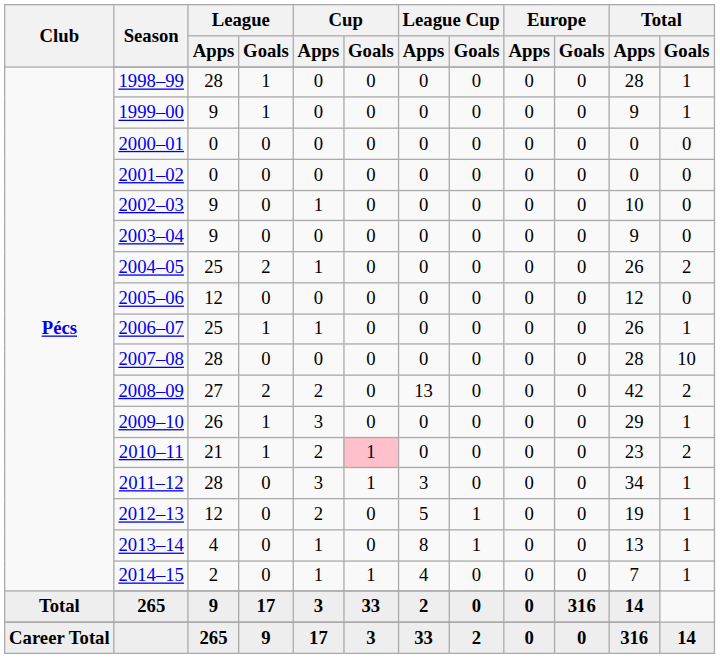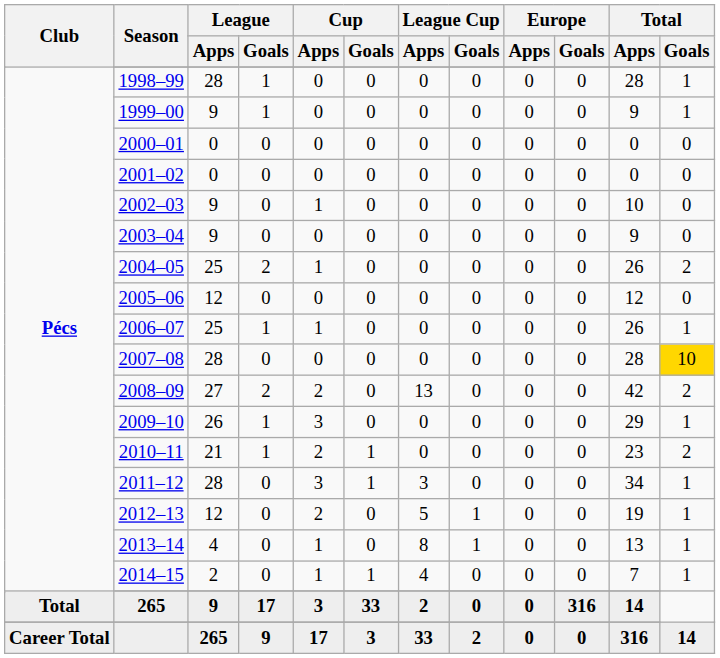2007–08 | Total / Goals: no background -> gold background
2010–11 | Cup / Goals: pink background -> no background
